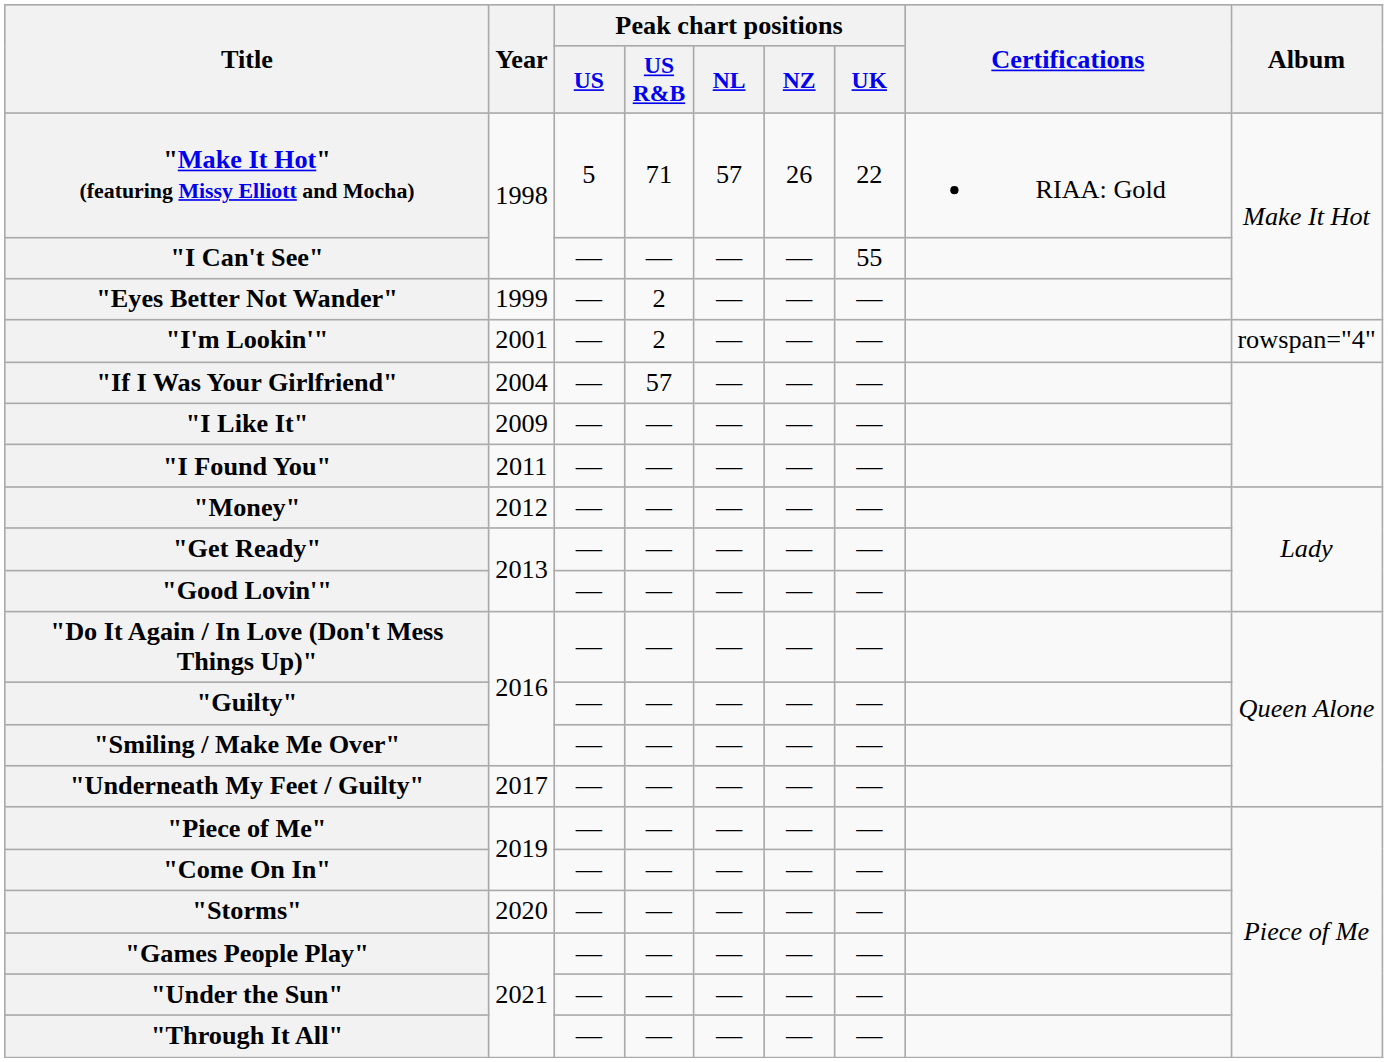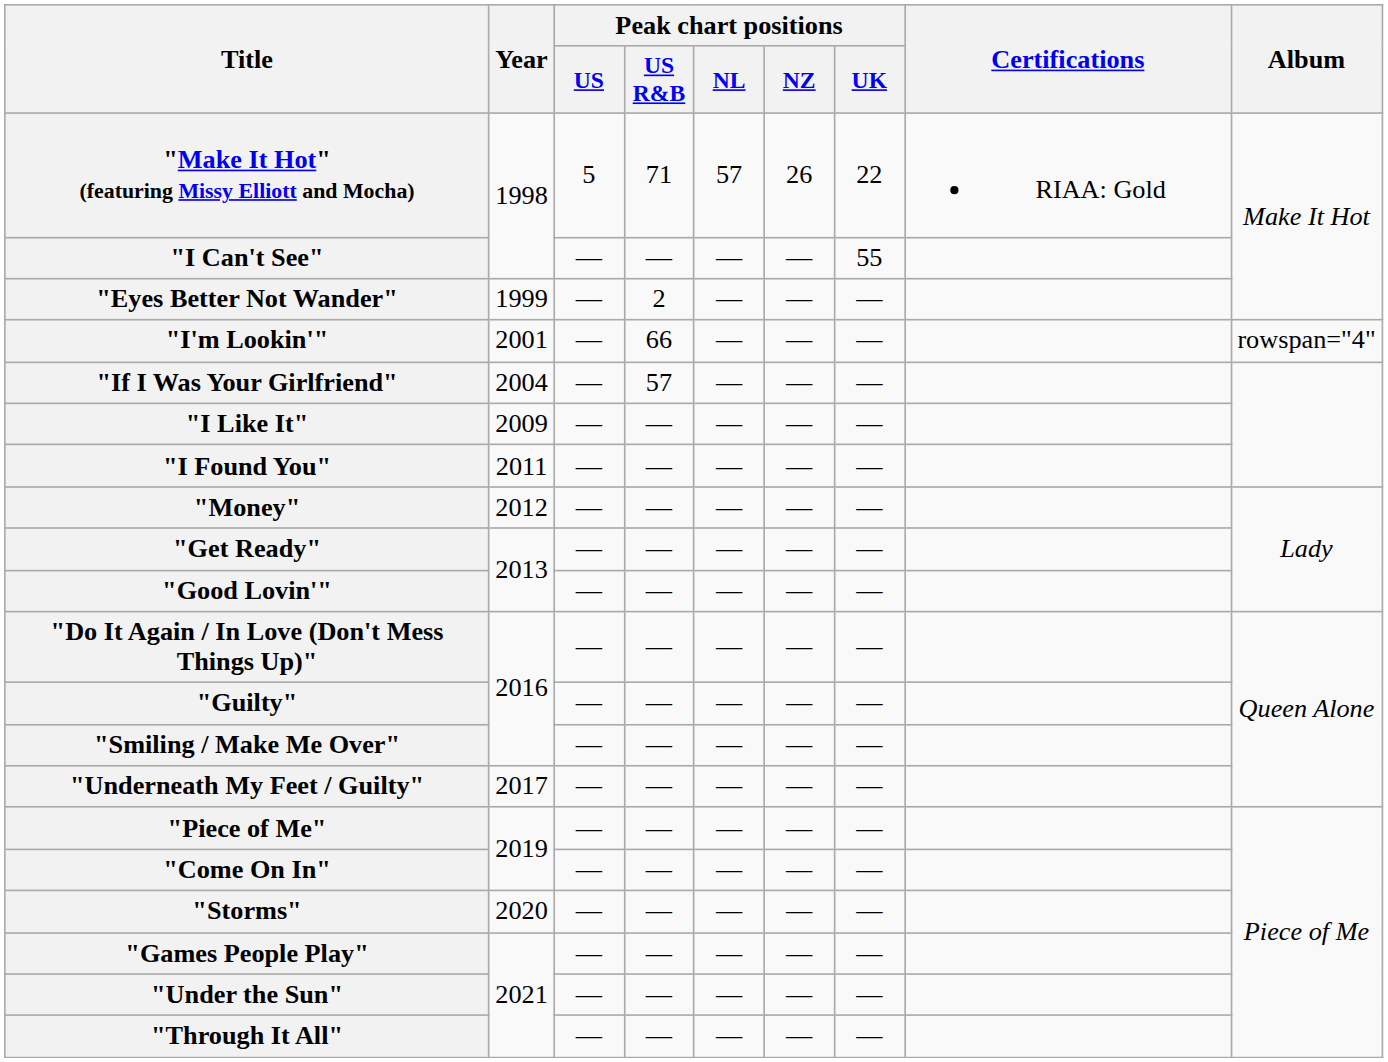"I'm Lookin'" | Peak chart positions / US R&B: 2 -> 66
